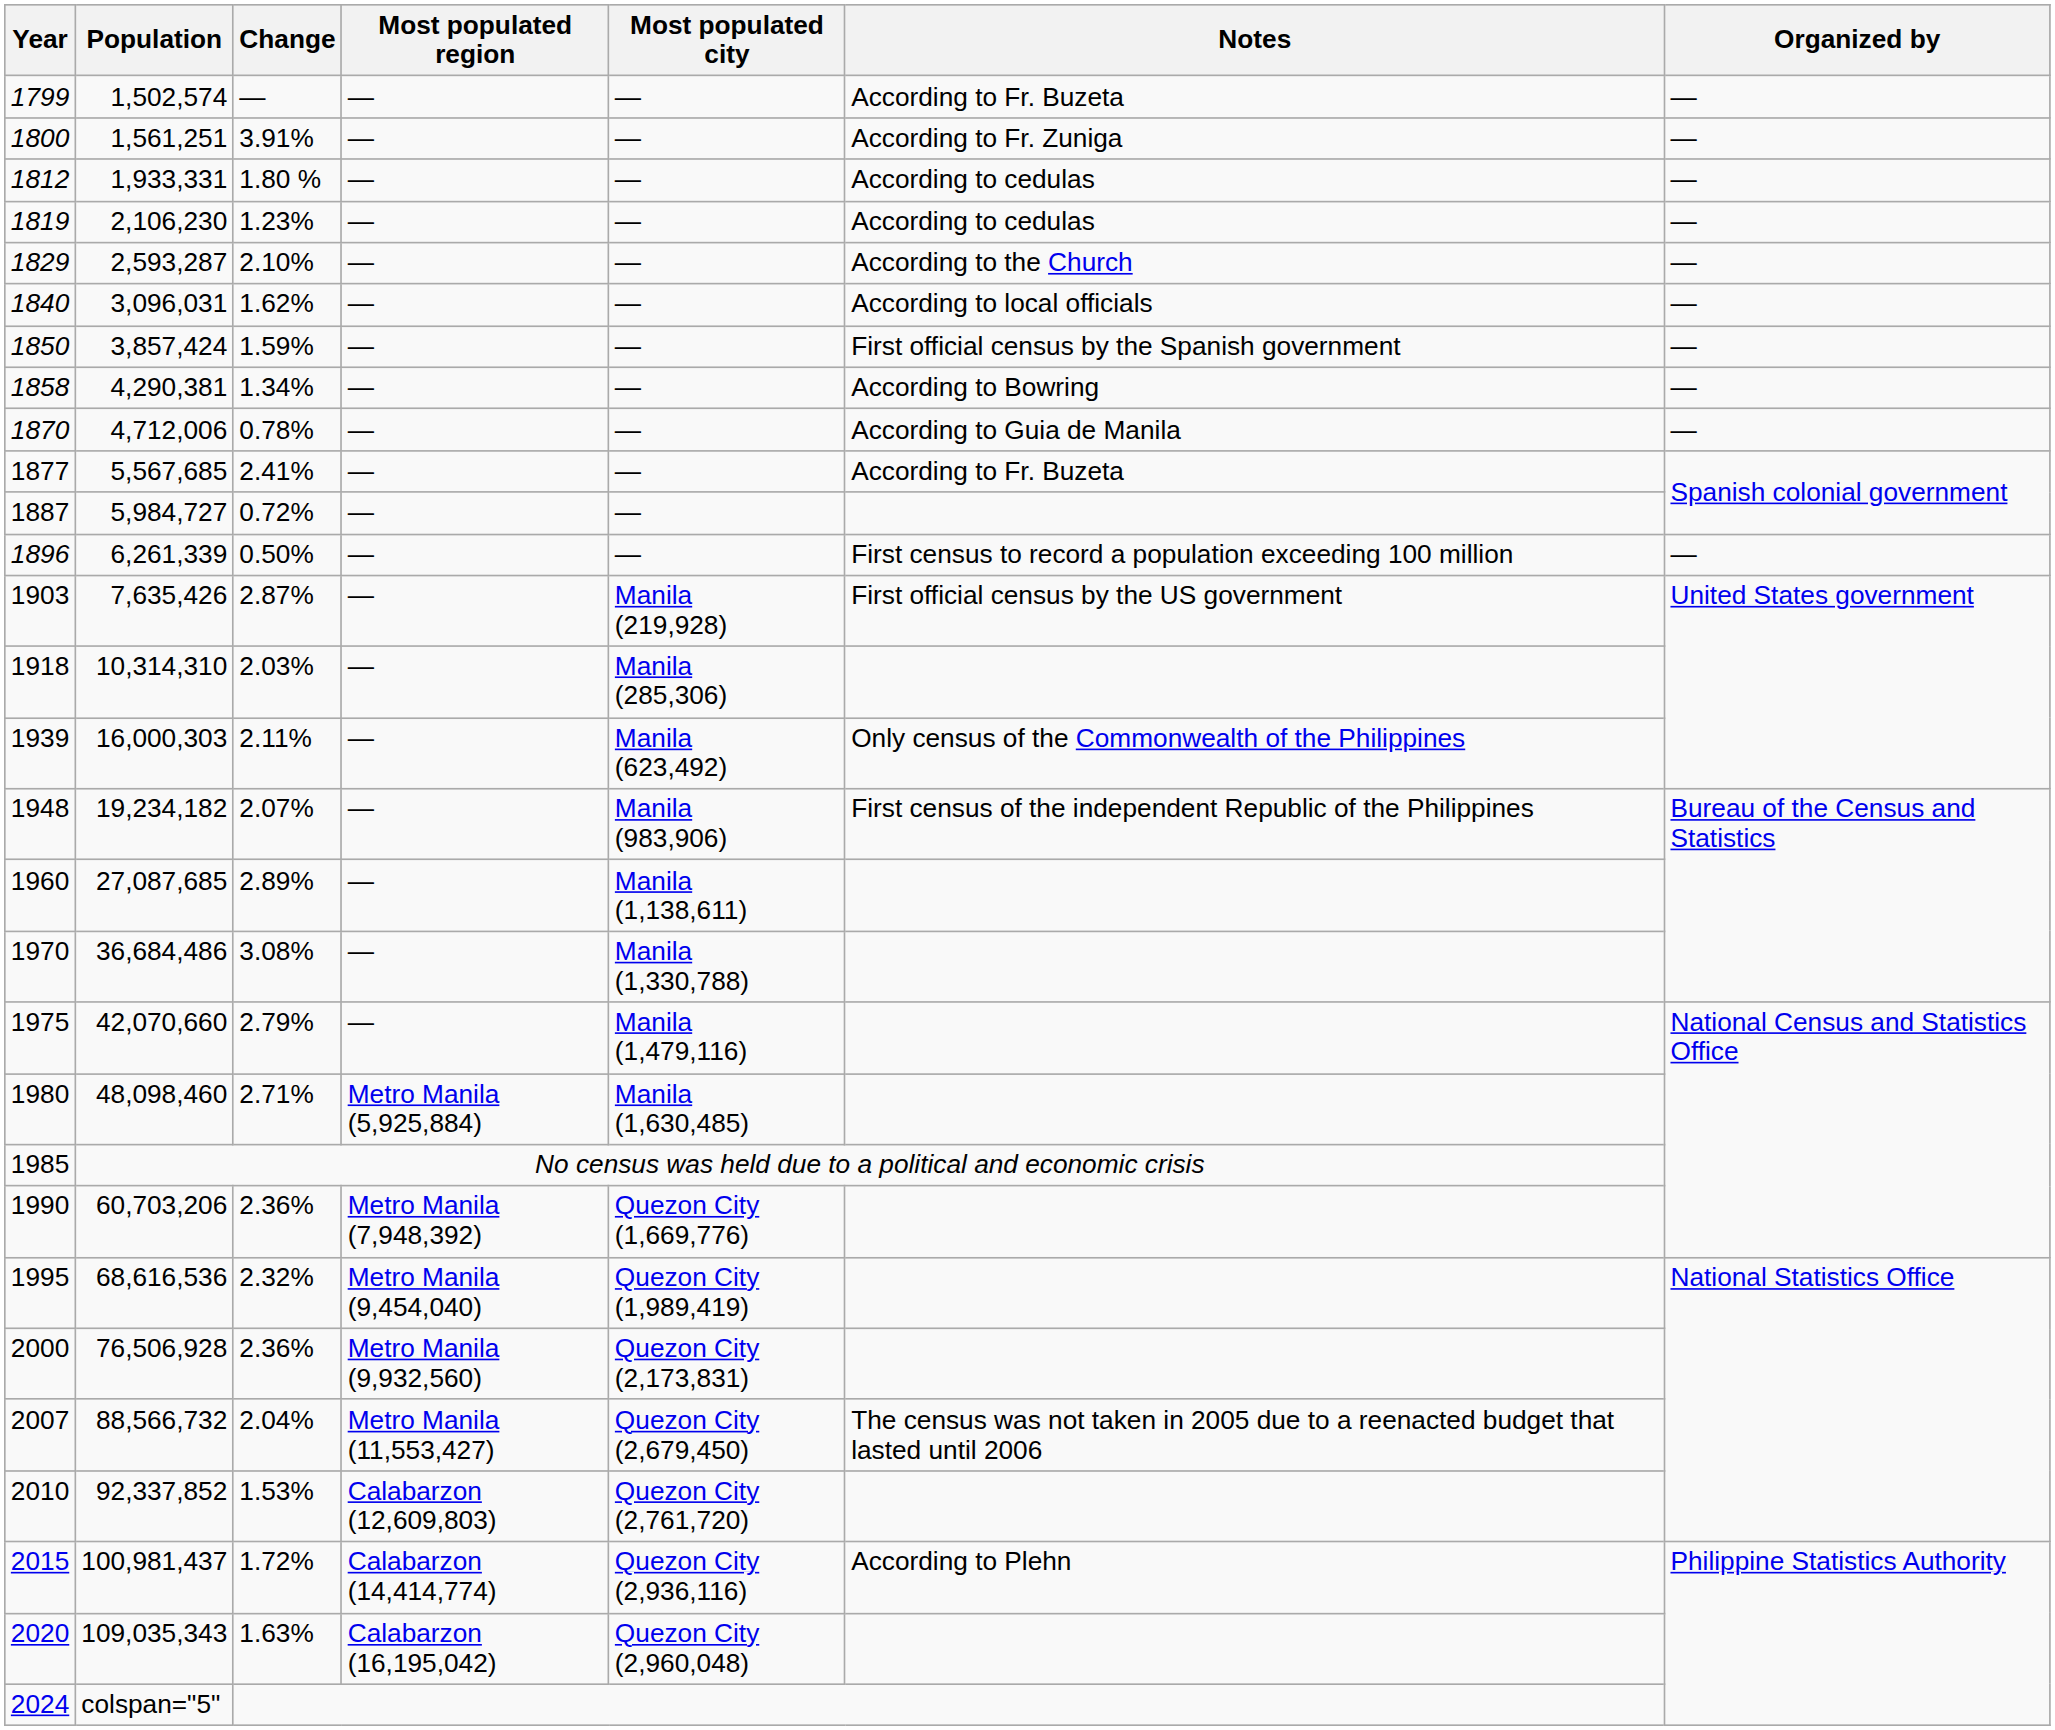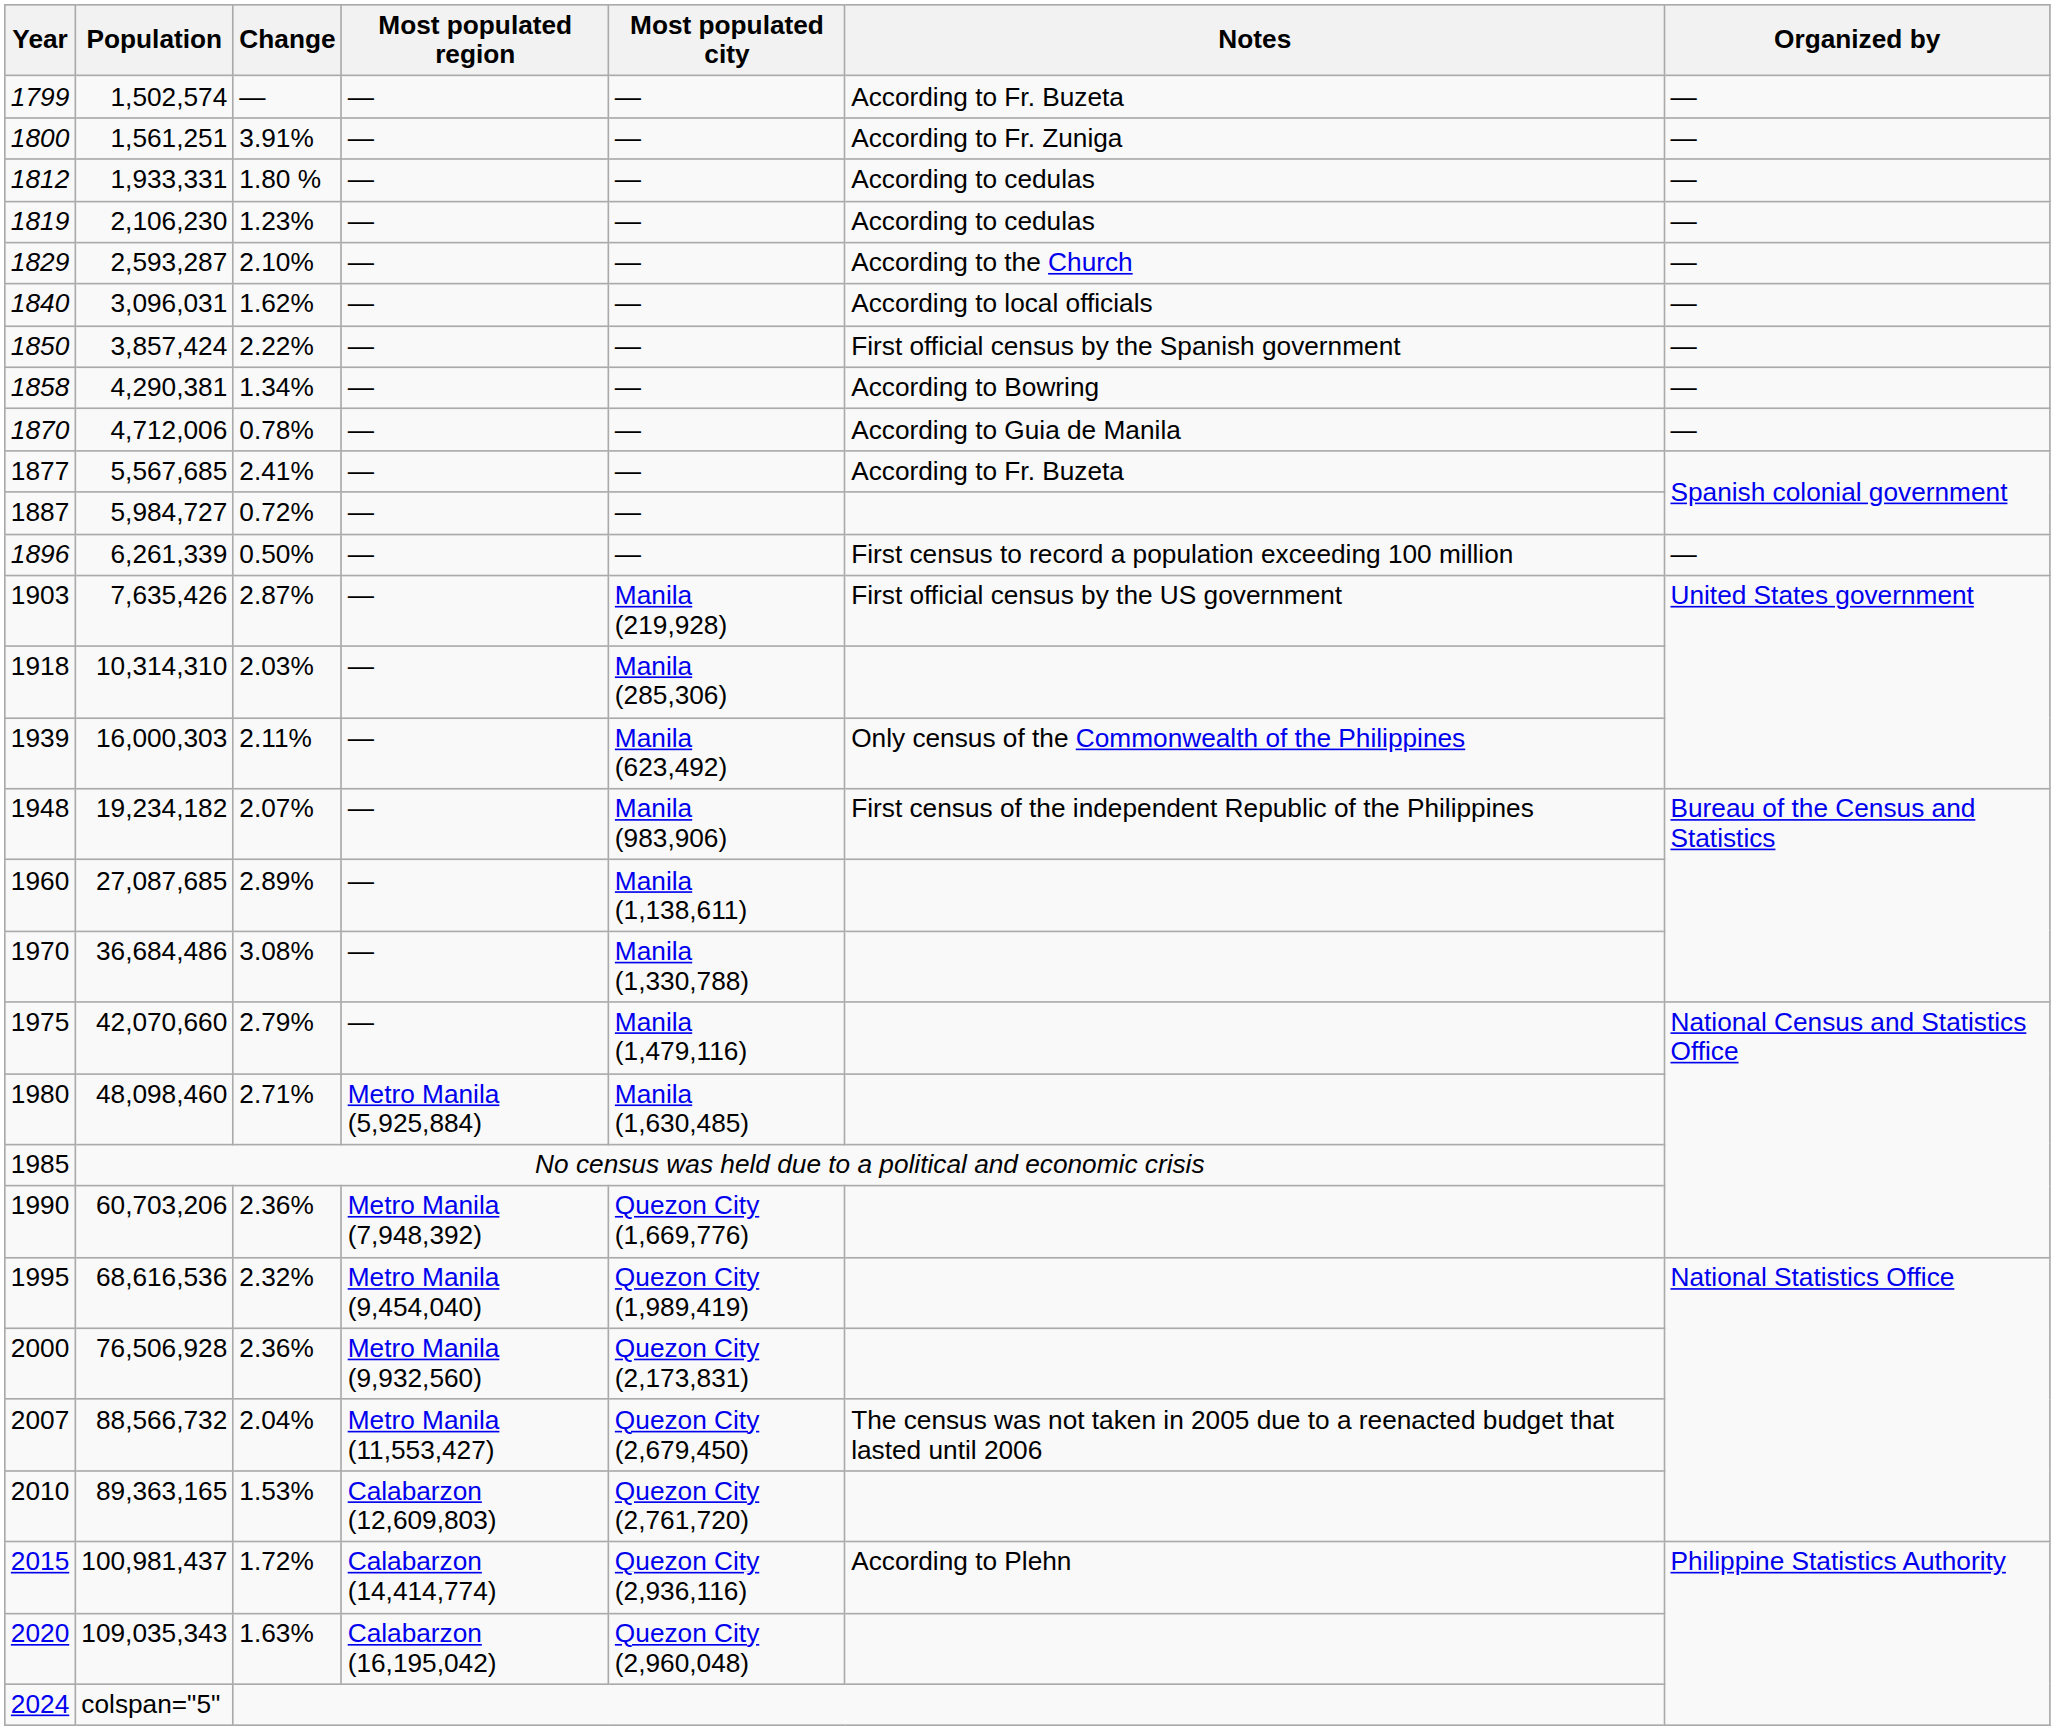1850 | Change: 1.59% -> 2.22%
2010 | Population: 92,337,852 -> 89,363,165
